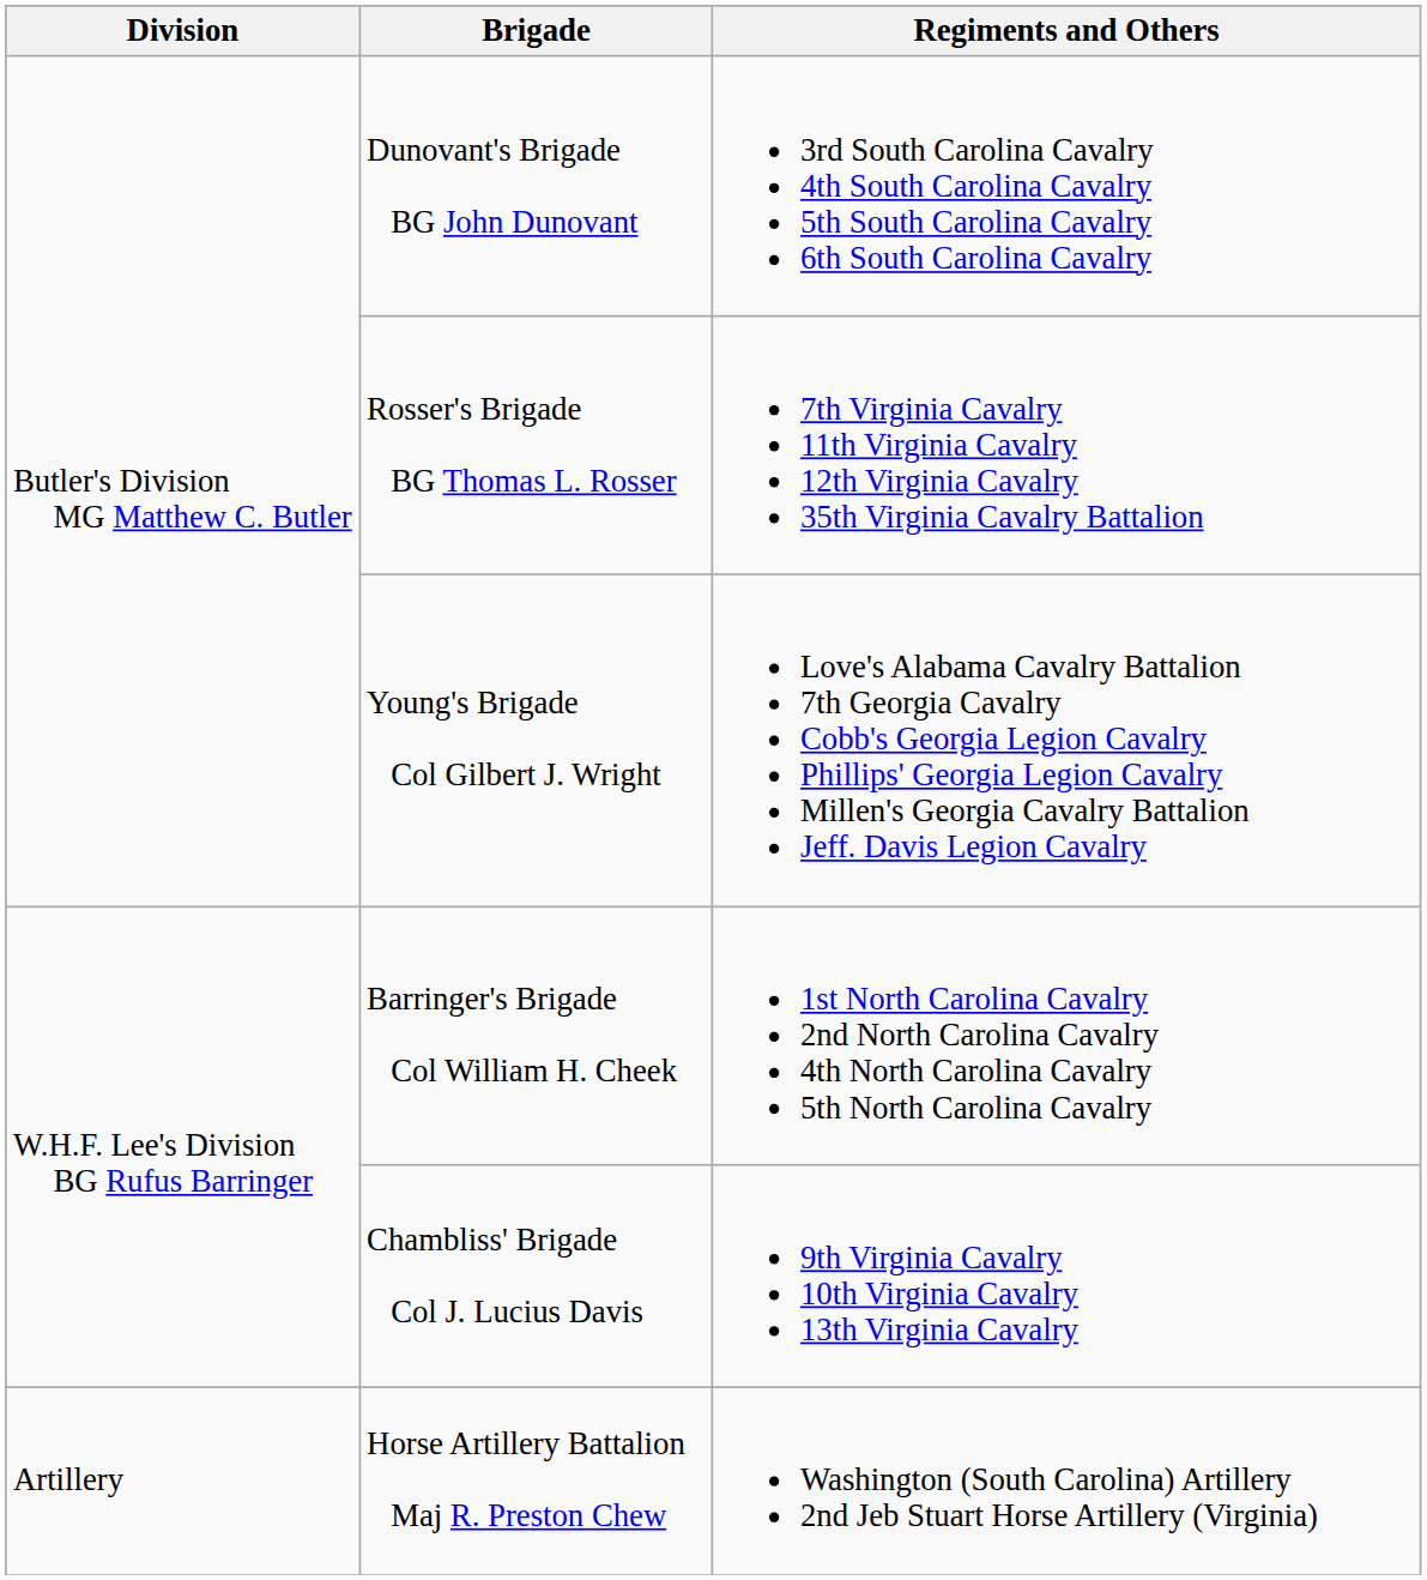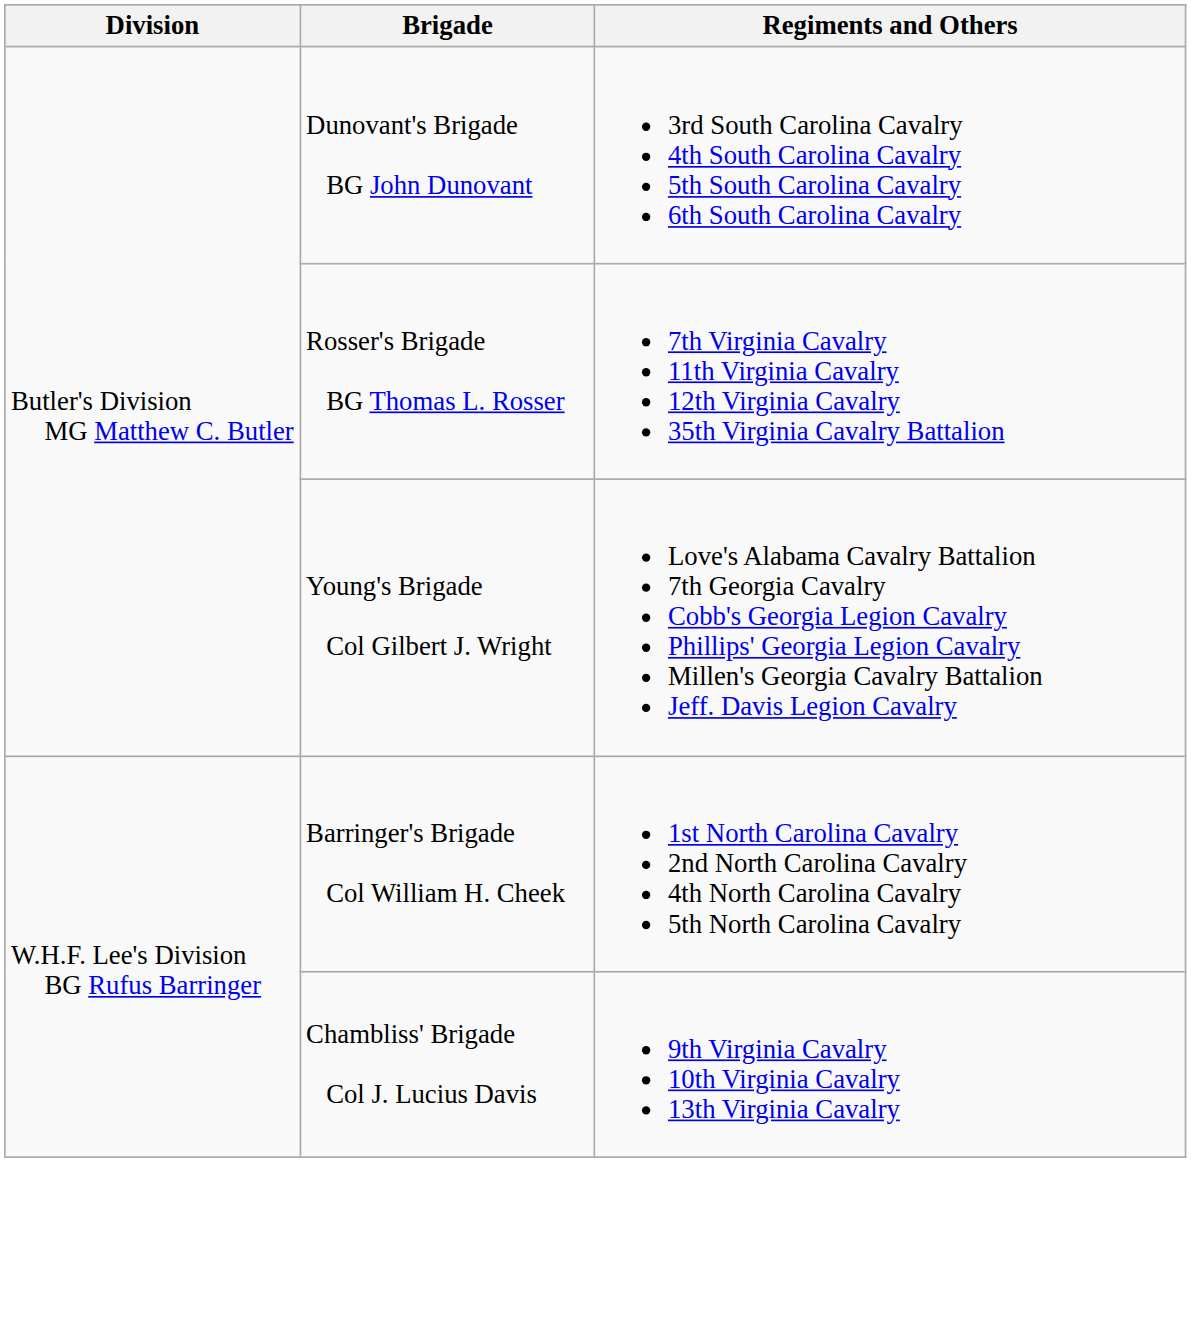- row: Artillery | Horse Artillery Battalion Maj R. Preston Chew | Washington (South Carolina) Artillery 2nd Jeb Stuart Horse Artillery (Virginia)
